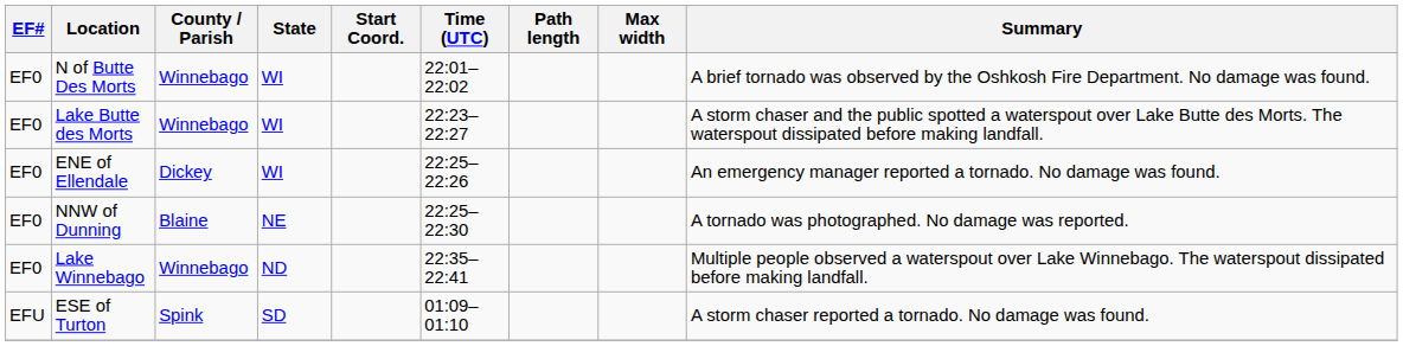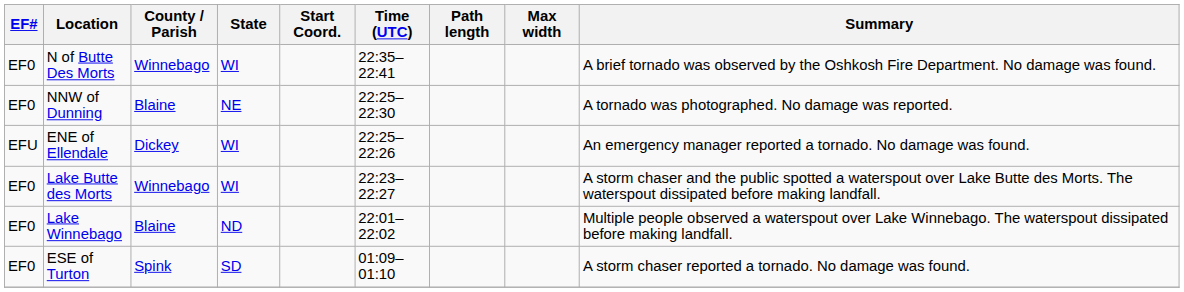N of Butte Des Morts | Time (UTC): 22:01–22:02 -> 22:35–22:41
rows swapped: Lake Butte des Morts <-> NNW of Dunning
ENE of Ellendale | EF#: EF0 -> EFU
Lake Winnebago | County / Parish: Winnebago -> Blaine
Lake Winnebago | Time (UTC): 22:35–22:41 -> 22:01–22:02
ESE of Turton | EF#: EFU -> EF0
